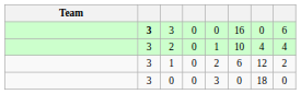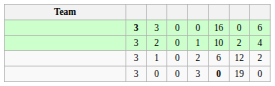row 3 | column 7: 4 -> 2
row 5 | column 6: normal -> bold
row 5 | column 7: 18 -> 19
